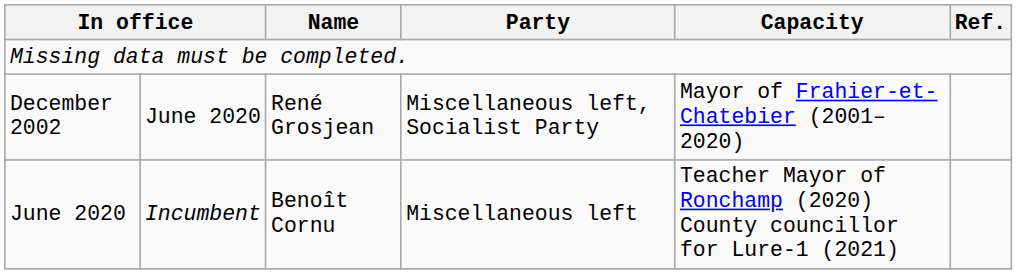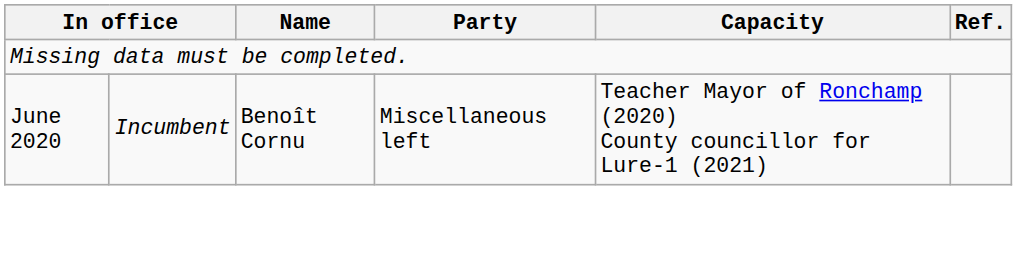- row: December 2002 | June 2020 | René Grosjean | Miscellaneous left, Socialist Party | Mayor of Frahier-et-Chatebier (2001–2020)
